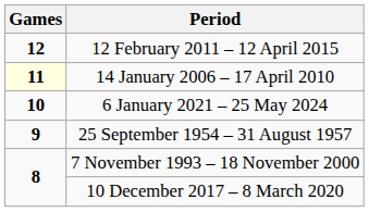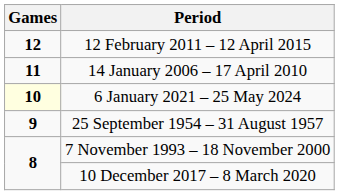14 January 2006 – 17 April 2010 | Games: lightyellow background -> no background
6 January 2021 – 25 May 2024 | Games: no background -> lightyellow background
